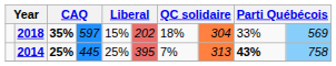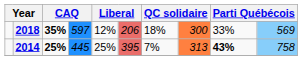2018 | column 5: 15% -> 12%
2018 | column 6: 202 -> 206
2018 | column 8: 304 -> 300
